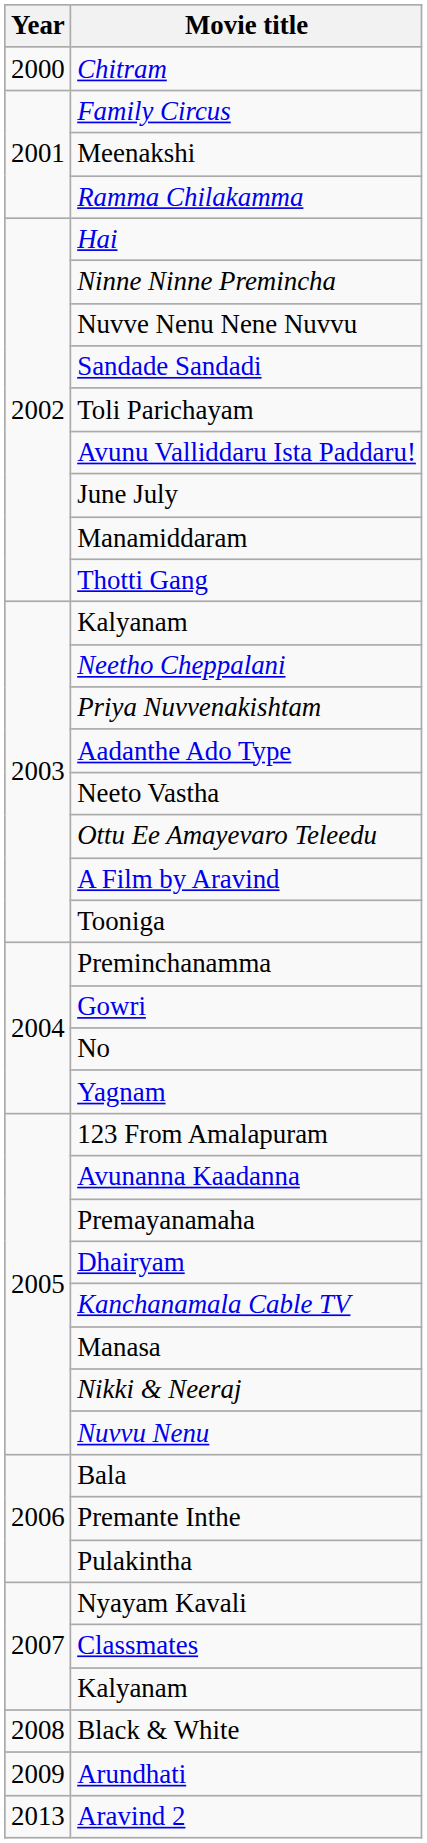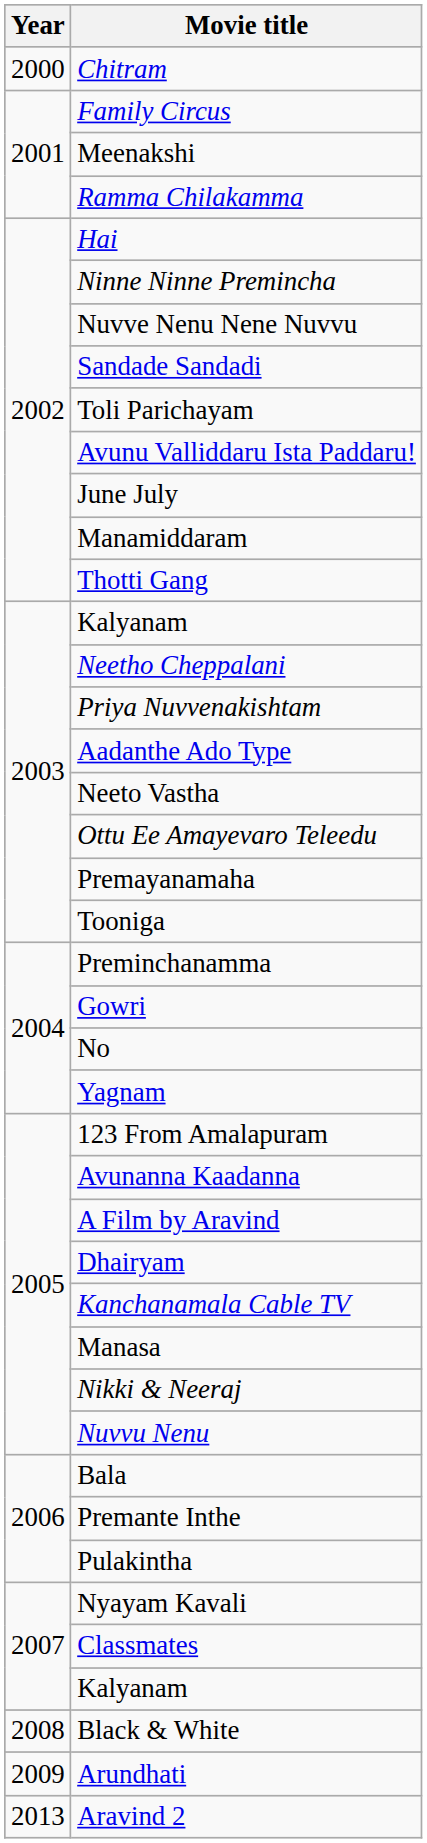row 21 | Movie title: A Film by Aravind -> Premayanamaha
row 29 | Movie title: Premayanamaha -> A Film by Aravind
